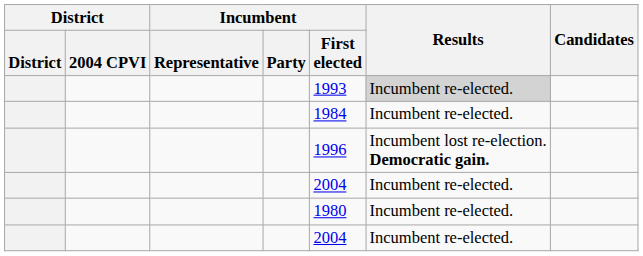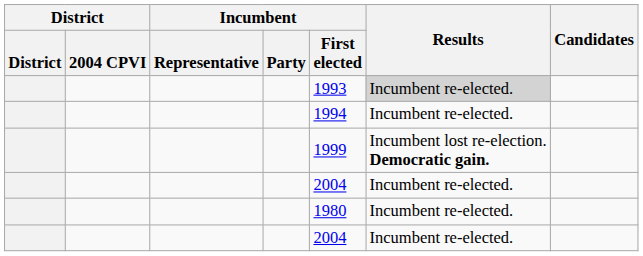row 4 | Incumbent / First elected: 1984 -> 1994
row 5 | Incumbent / First elected: 1996 -> 1999
